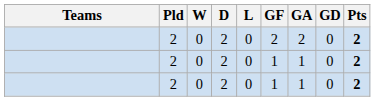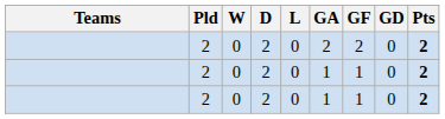columns swapped: GF <-> GA
